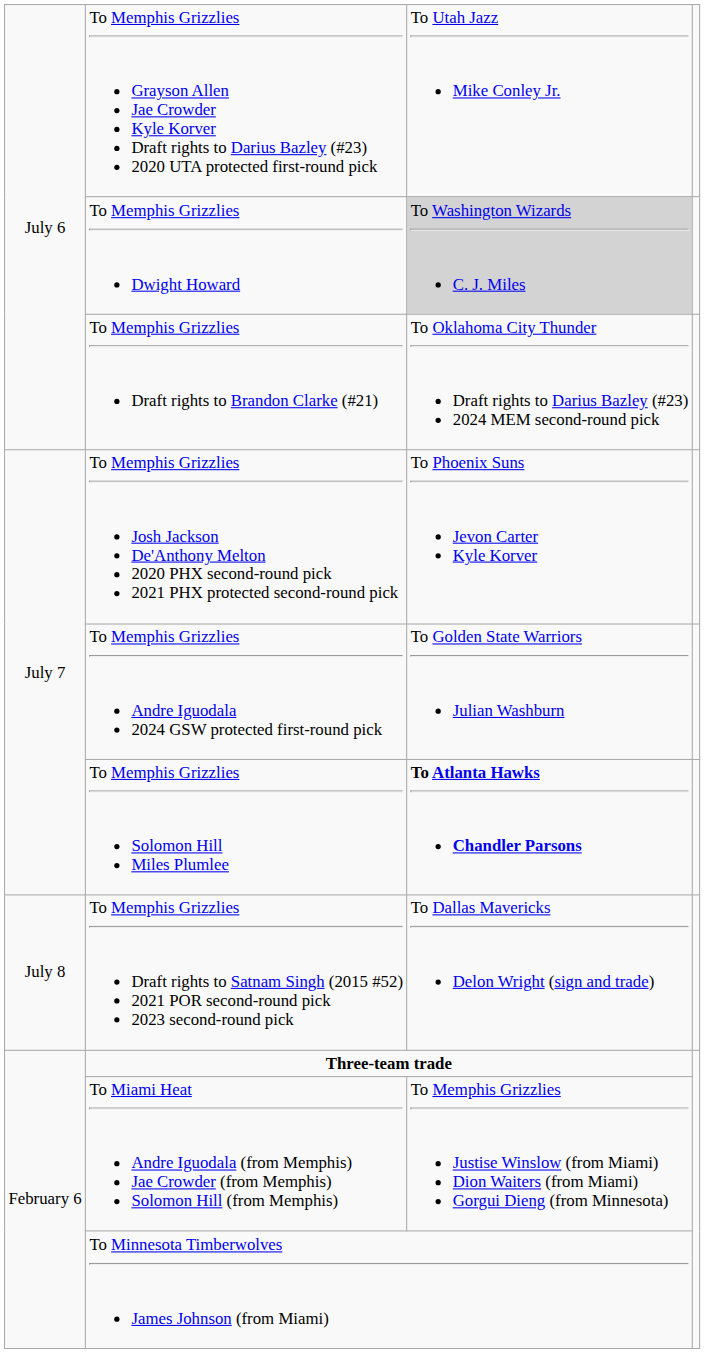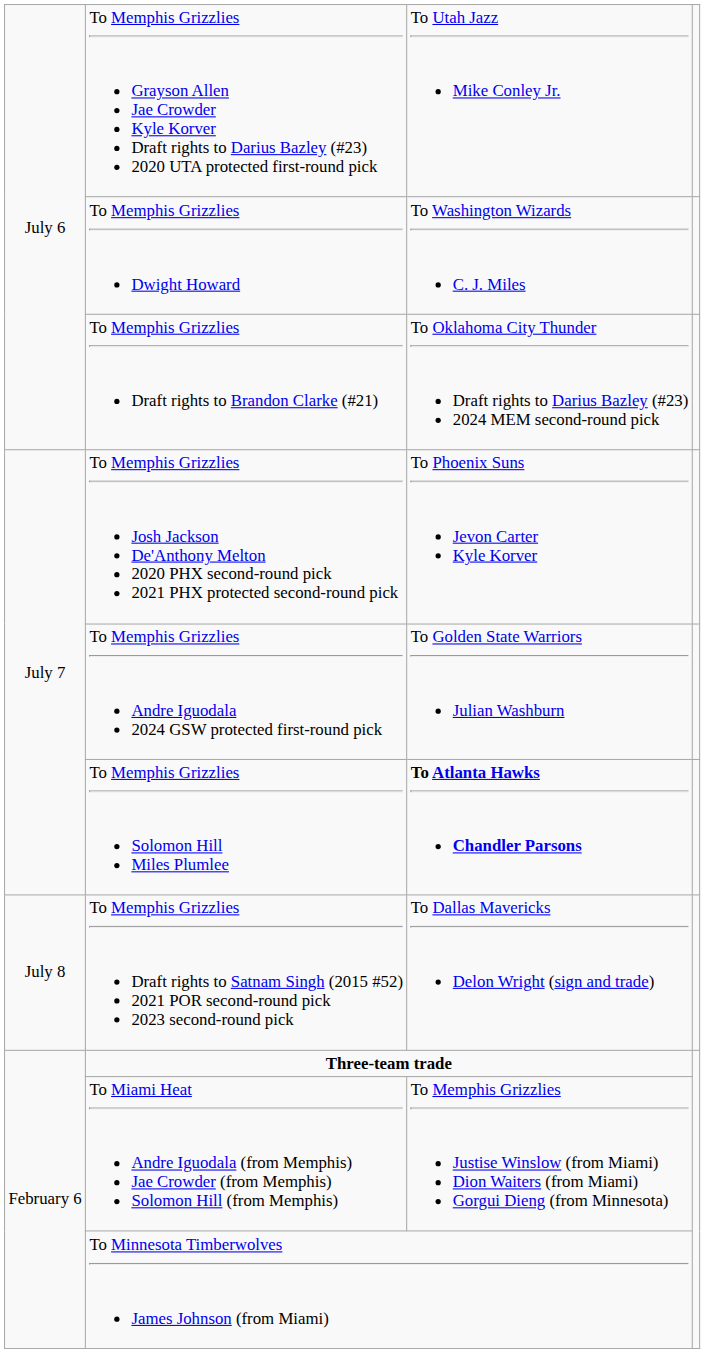To Memphis Grizzlies Dwight Howard | column 3: lightgrey background -> no background
